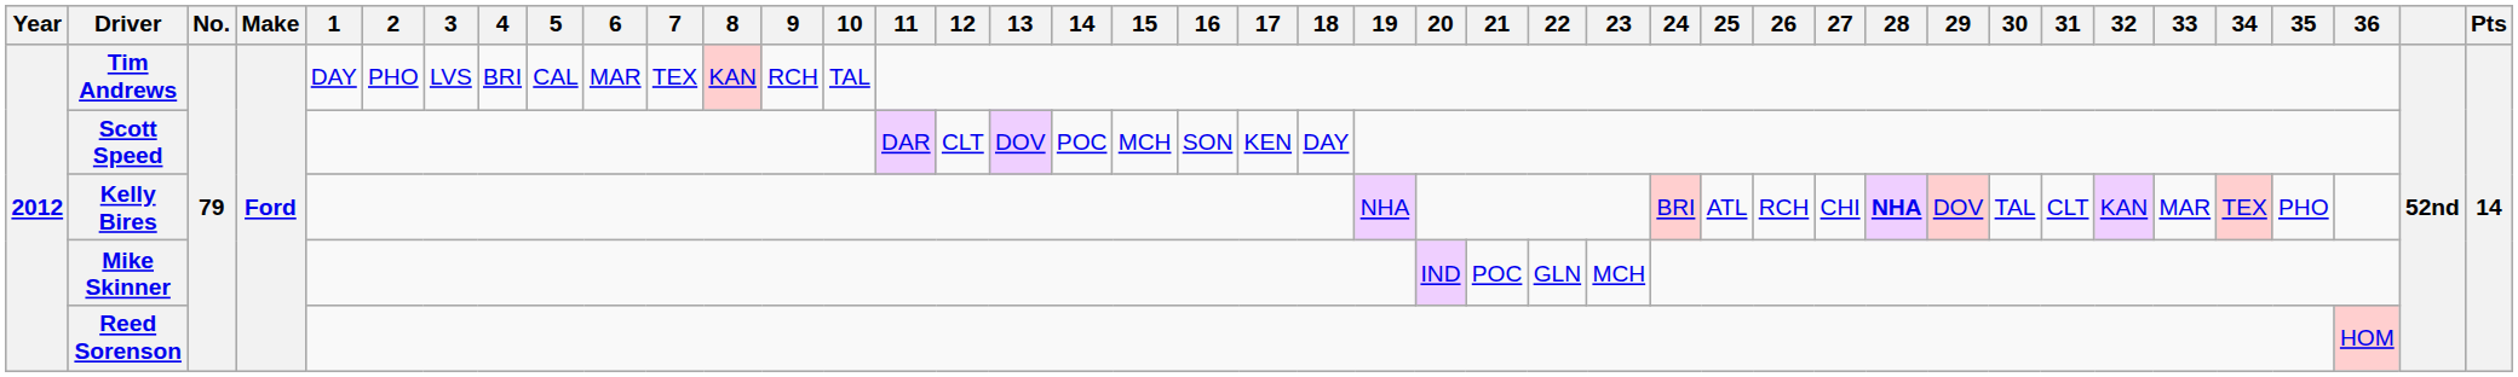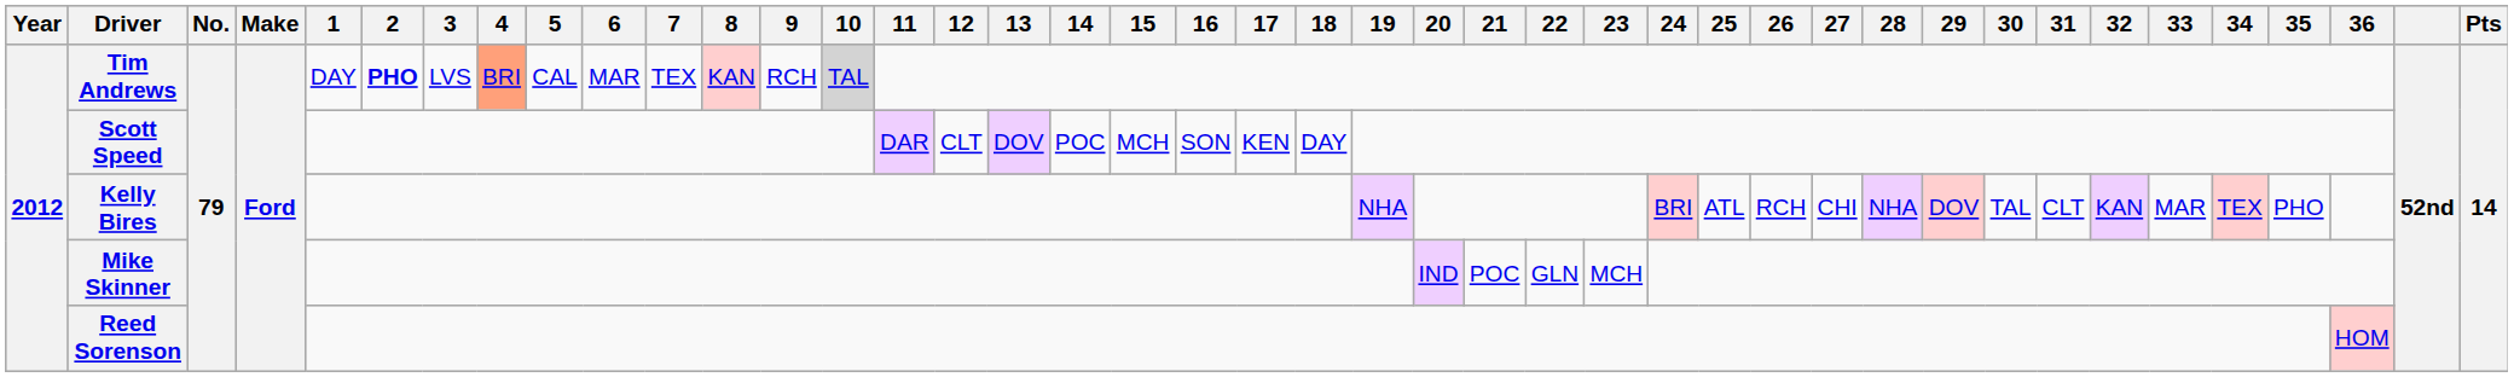Tim Andrews | 2: normal -> bold
Tim Andrews | 4: no background -> lightsalmon background
Tim Andrews | 10: no background -> lightgrey background
Kelly Bires | 28: bold -> normal
